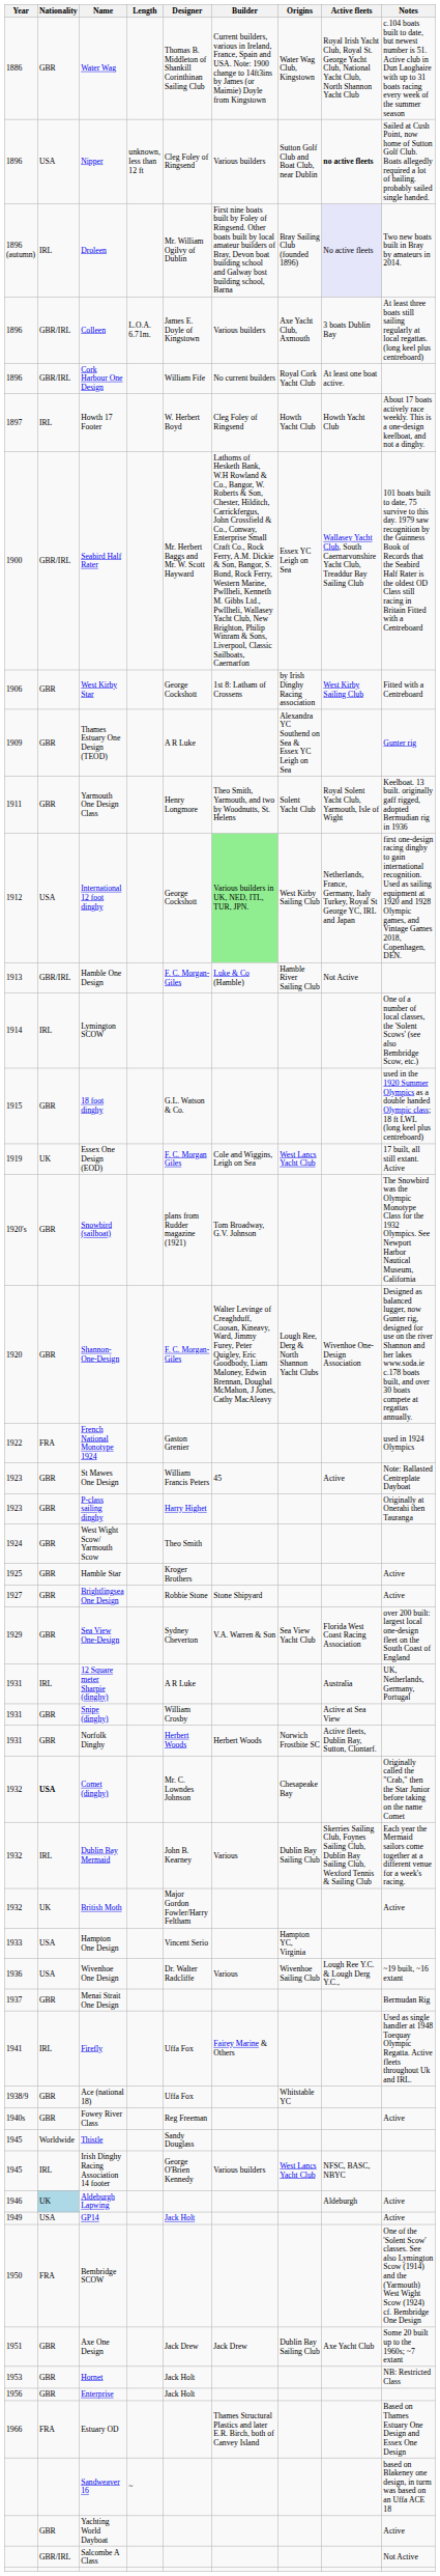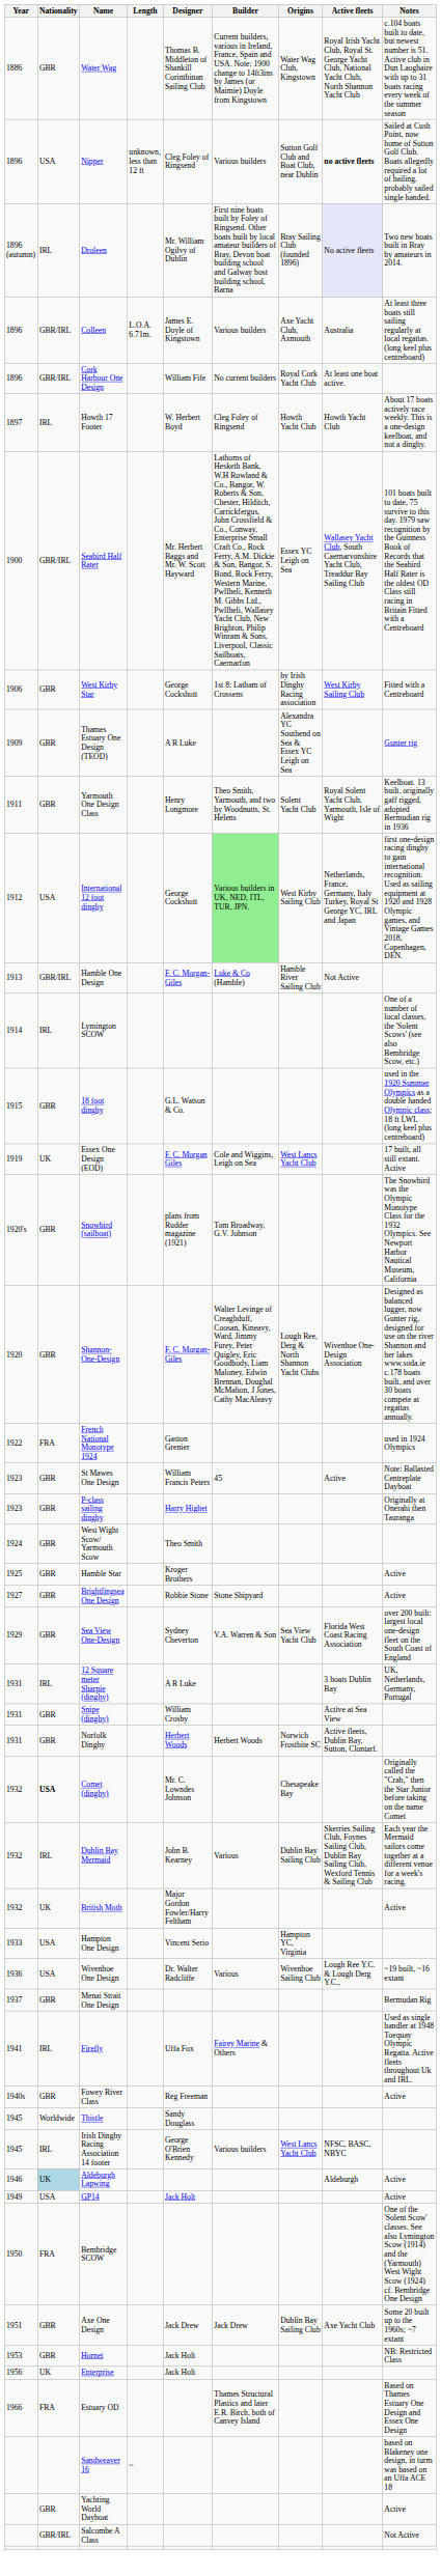Colleen | Active fleets: 3 boats Dublin Bay -> Australia
12 Square meter Sharpie (dinghy) | Active fleets: Australia -> 3 boats Dublin Bay
- row: 1938/9 | GBR | Ace (national 18) | Uffa Fox | Whitstable YC
Enterprise | Nationality: GBR -> UK
